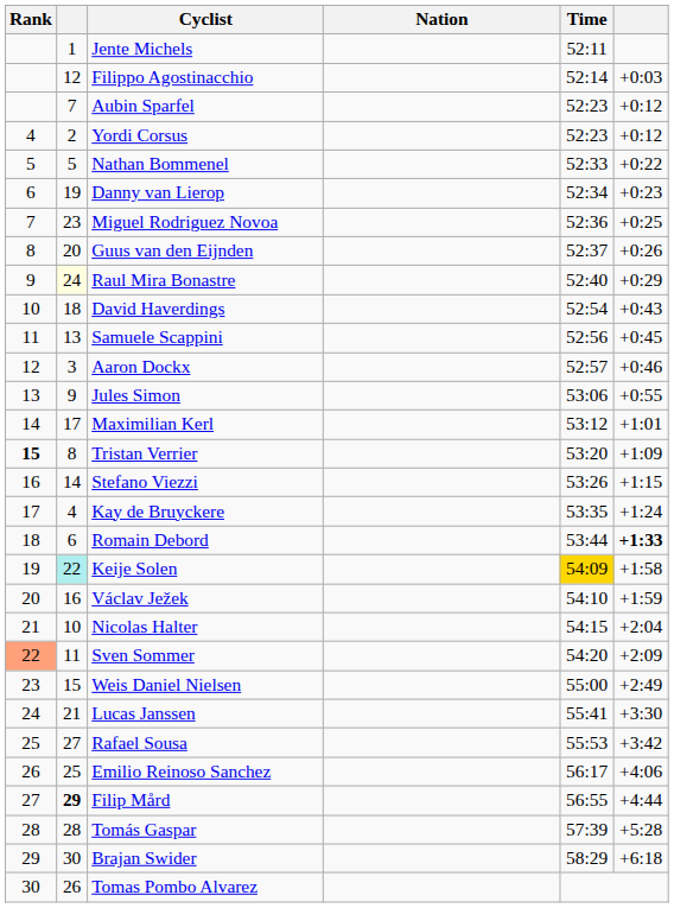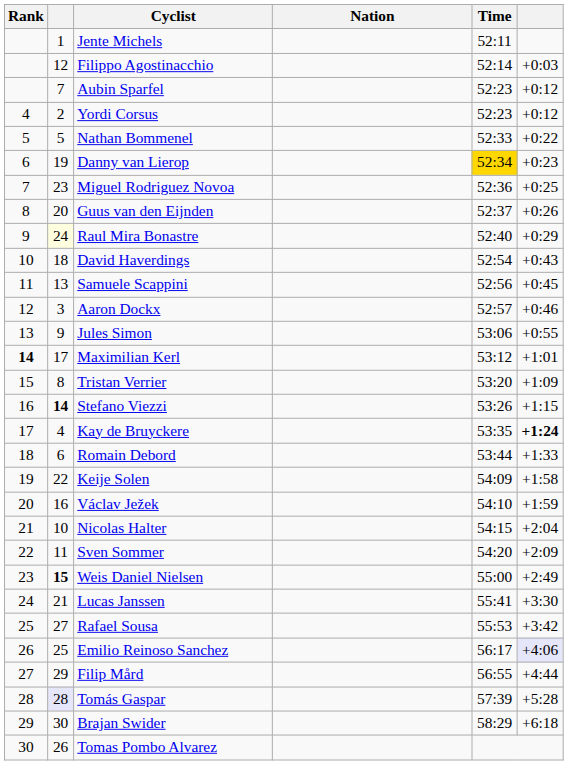Danny van Lierop | Time: no background -> gold background
Maximilian Kerl | Rank: normal -> bold
Tristan Verrier | Rank: bold -> normal
Stefano Viezzi | column 2: normal -> bold
Kay de Bruyckere | column 6: normal -> bold
Romain Debord | column 6: bold -> normal
Keije Solen | column 2: paleturquoise background -> no background
Keije Solen | Time: gold background -> no background
Sven Sommer | Rank: lightsalmon background -> no background
Weis Daniel Nielsen | column 2: normal -> bold
Emilio Reinoso Sanchez | column 6: no background -> lavender background
Filip Mård | column 2: bold -> normal
Tomás Gaspar | column 2: no background -> lavender background
